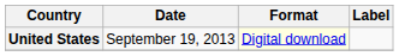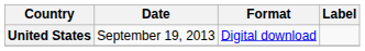United States | Format: lightyellow background -> no background
